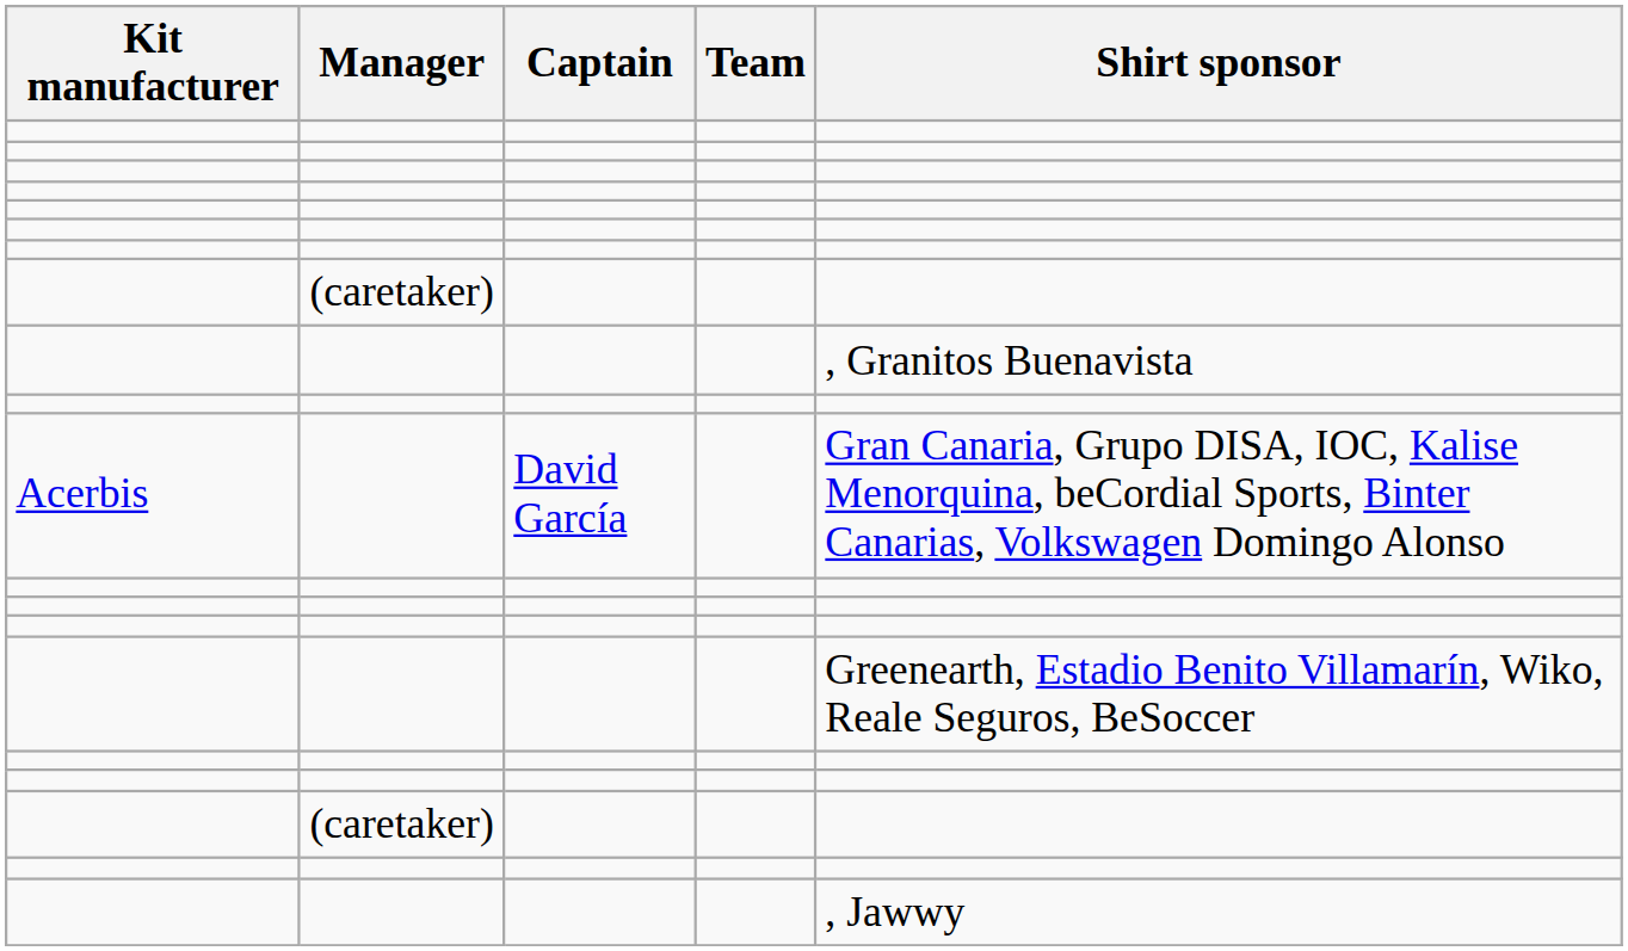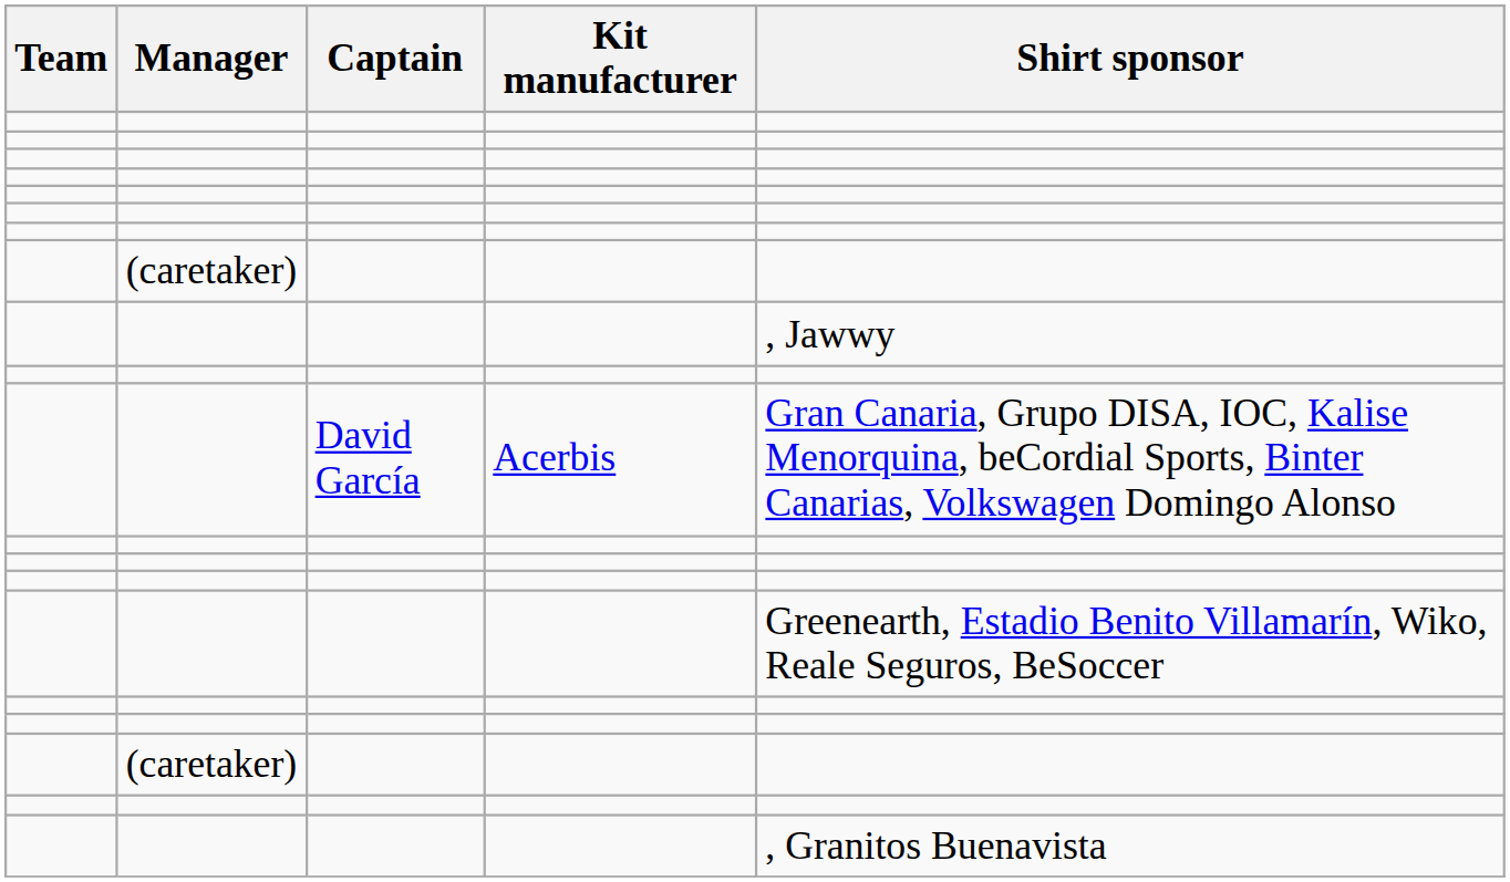columns swapped: Team <-> Kit manufacturer
row 10 | Shirt sponsor: , Granitos Buenavista -> , Jawwy
row 21 | Shirt sponsor: , Jawwy -> , Granitos Buenavista
